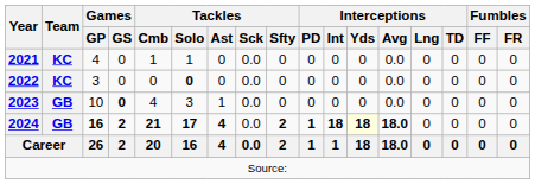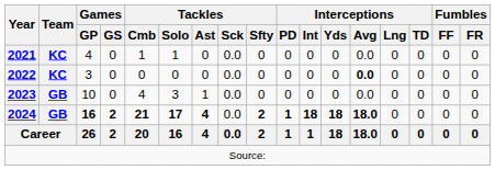2022 | Tackles / Solo: bold -> normal
2022 | Interceptions / Avg: normal -> bold
2023 | Games / GS: bold -> normal
2024 | Interceptions / Yds: lightyellow background -> no background
